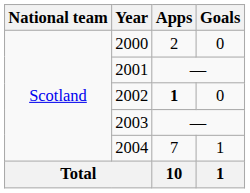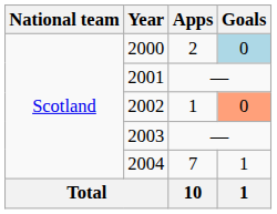2000 | Goals: no background -> lightblue background
2002 | Apps: bold -> normal
2002 | Goals: no background -> lightsalmon background
